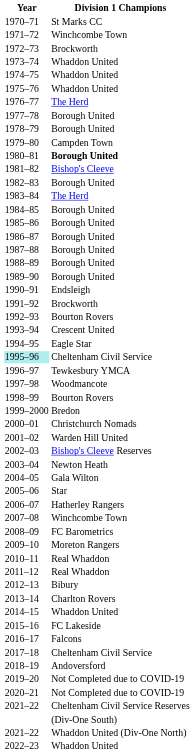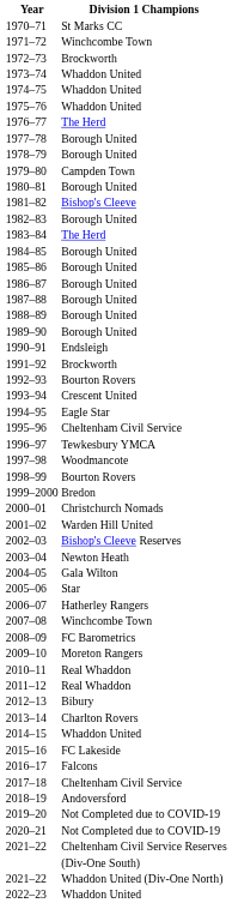1980–81 | Division 1 Champions: bold -> normal
1995–96 | Year: paleturquoise background -> no background
